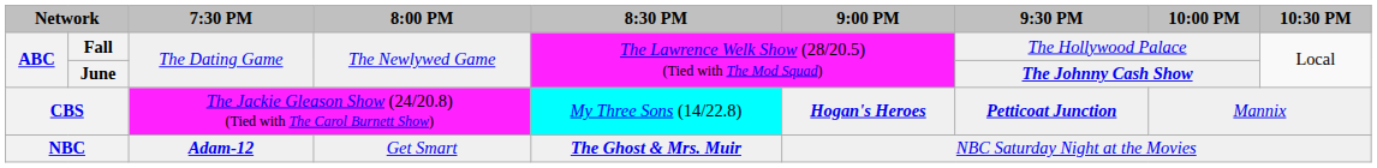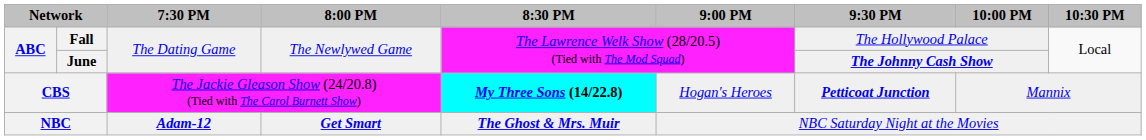CBS | 8:30 PM: normal -> bold
CBS | 9:00 PM: bold -> normal
NBC | 8:00 PM: normal -> bold
